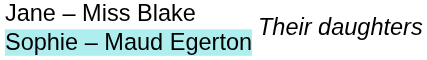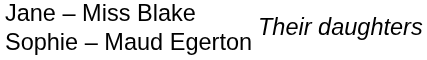Sophie – Maud Egerton | column 1: paleturquoise background -> no background
